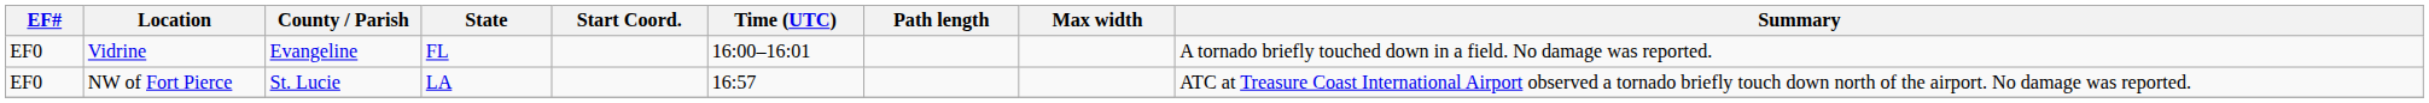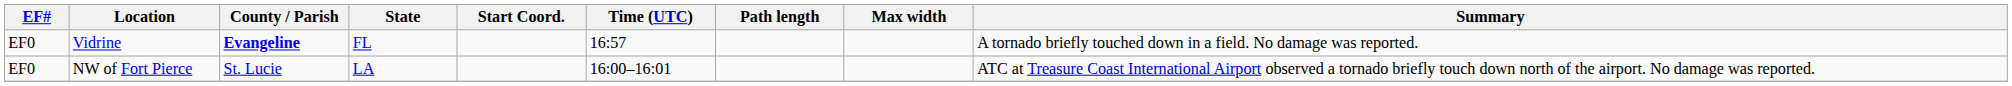Vidrine | County / Parish: normal -> bold
Vidrine | Time (UTC): 16:00–16:01 -> 16:57
NW of Fort Pierce | Time (UTC): 16:57 -> 16:00–16:01
